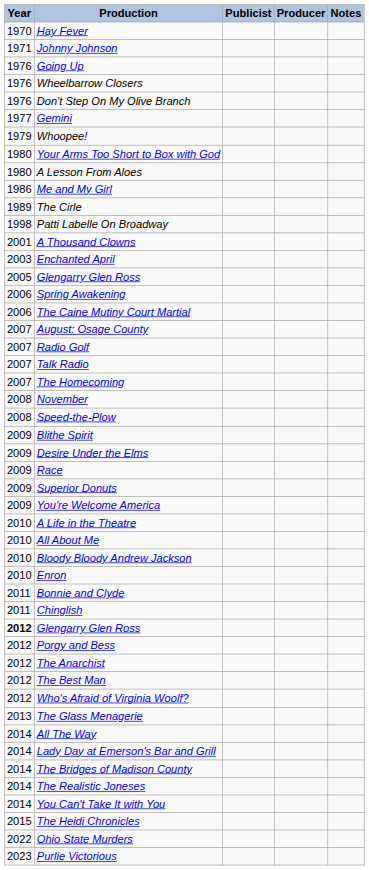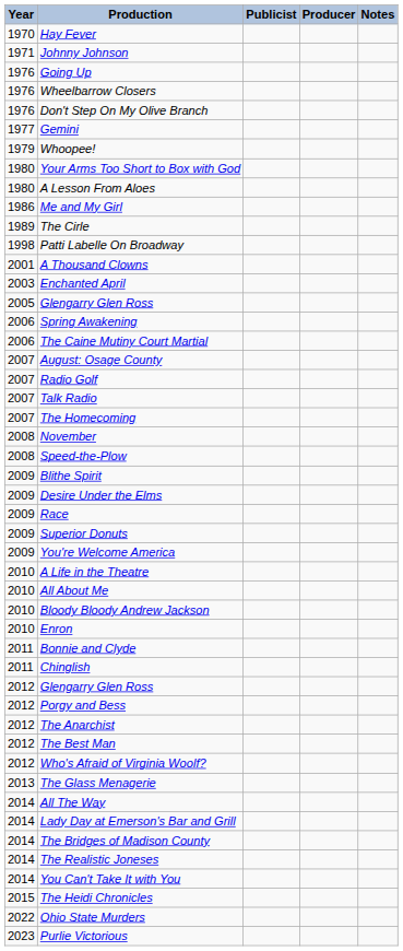2012 / Glengarry Glen Ross | Year: bold -> normal
